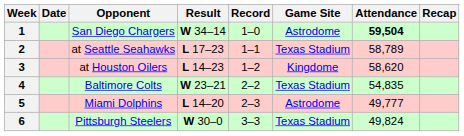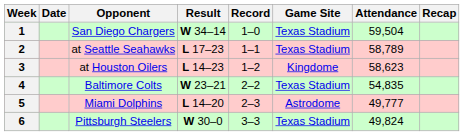1 | Game Site: Astrodome -> Texas Stadium
1 | Attendance: bold -> normal
3 | Attendance: 58,620 -> 58,623
